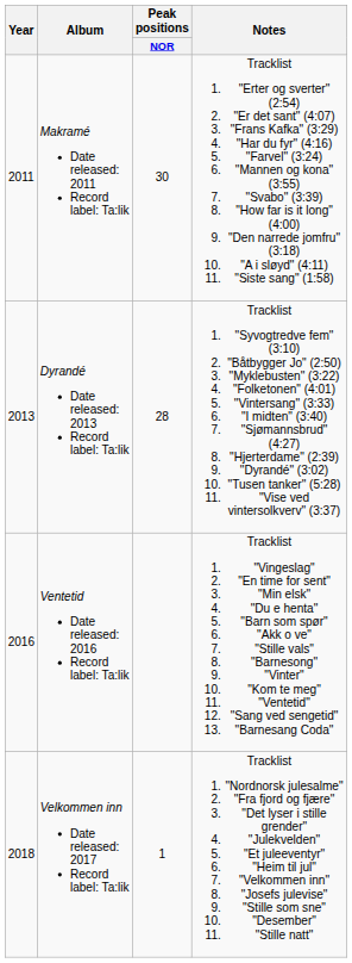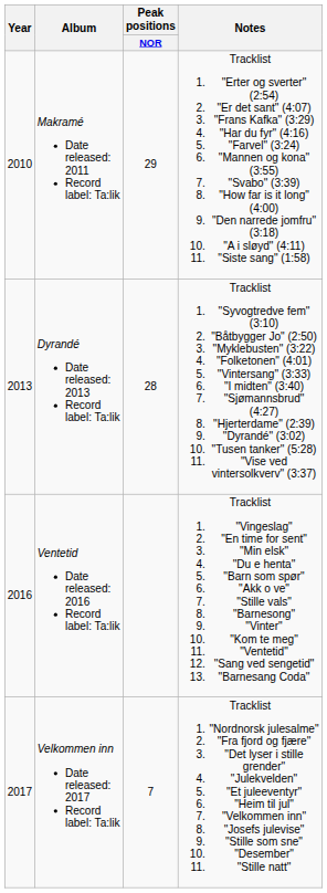Makramé Date released: 2011 Record label: Ta:lik | Year: 2011 -> 2010
Makramé Date released: 2011 Record label: Ta:lik | Peak positions / NOR: 30 -> 29
Velkommen inn Date released: 2017 Record label: Ta:lik | Year: 2018 -> 2017
Velkommen inn Date released: 2017 Record label: Ta:lik | Peak positions / NOR: 1 -> 7
